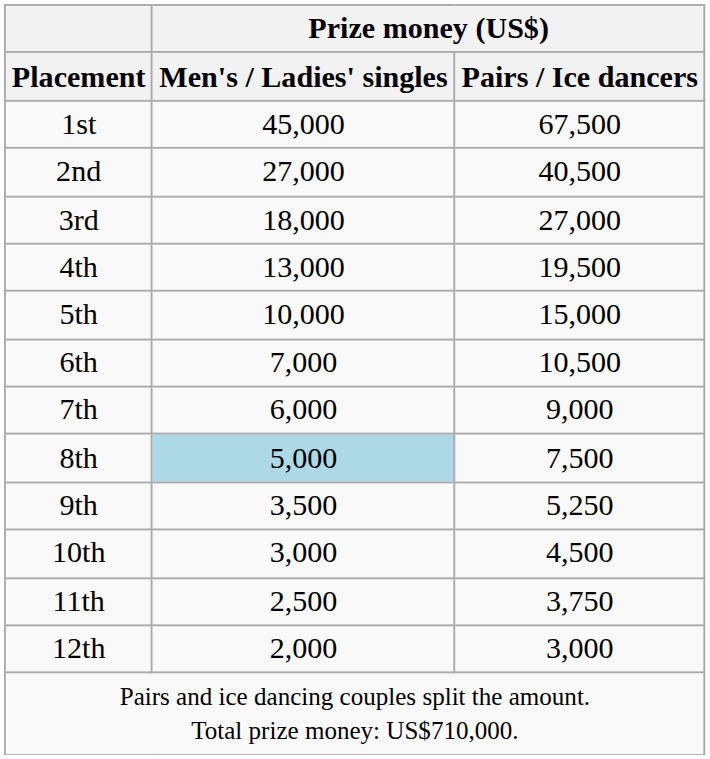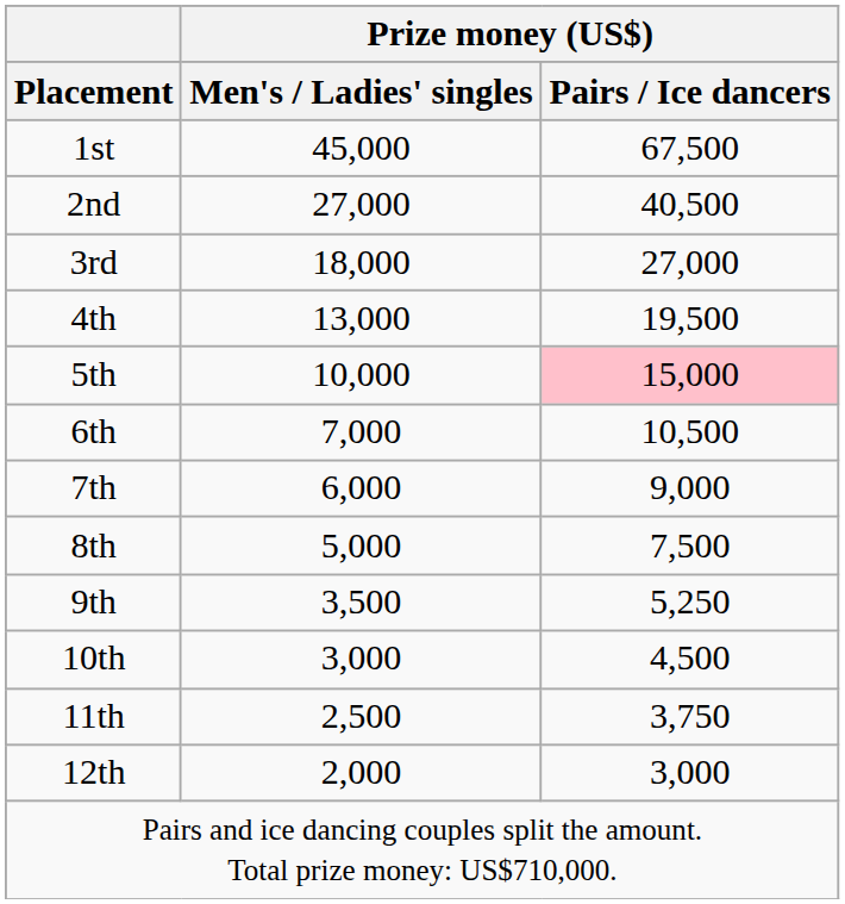5th | Prize money (US$) / Pairs / Ice dancers: no background -> pink background
8th | Prize money (US$) / Men's / Ladies' singles: lightblue background -> no background
